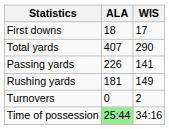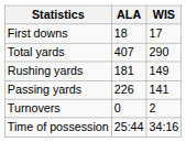rows swapped: Rushing yards <-> Passing yards
Time of possession | ALA: lightgreen background -> no background
